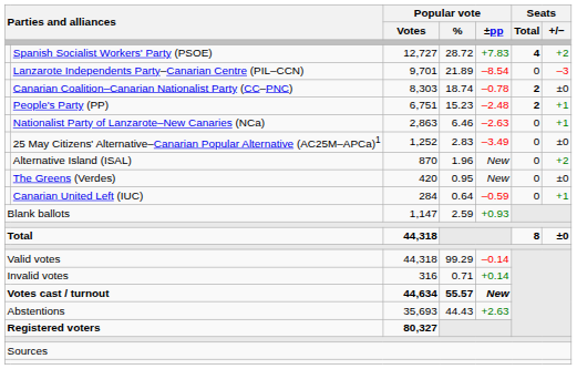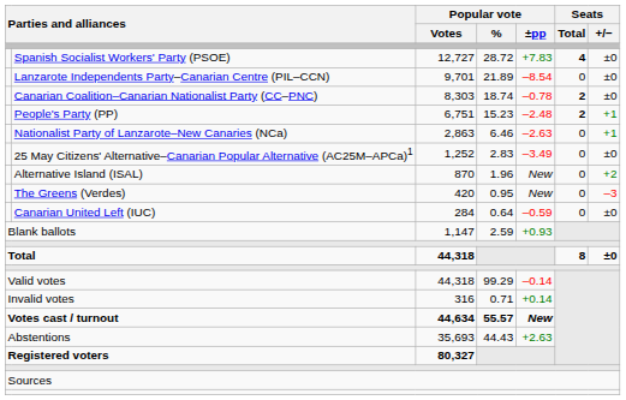Spanish Socialist Workers' Party (PSOE) | Seats / +/−: +2 -> ±0
Lanzarote Independents Party–Canarian Centre (PIL–CCN) | Seats / +/−: –3 -> ±0
The Greens (Verdes) | Seats / +/−: ±0 -> –3
Canarian United Left (IUC) | Seats / +/−: +1 -> ±0
